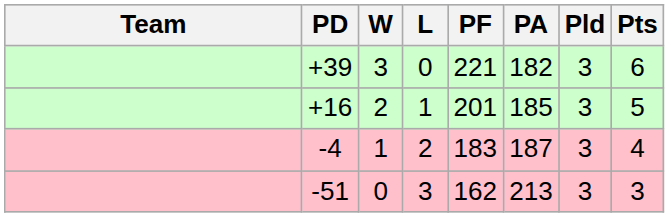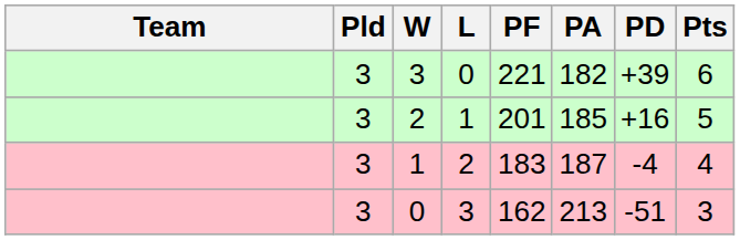columns swapped: Pld <-> PD
